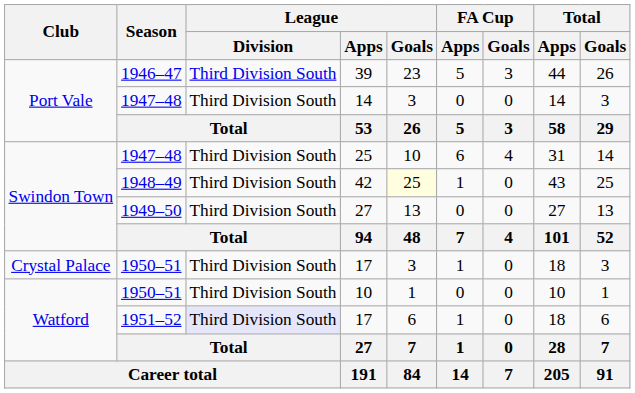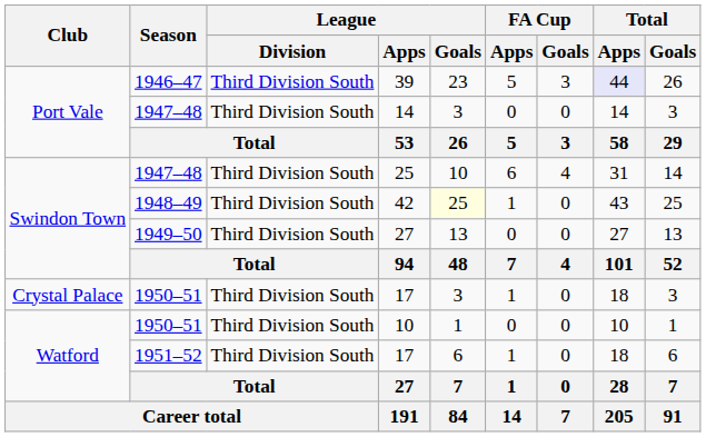39 | Total / Apps: no background -> lavender background
1951–52 / 17 | League / Division: lavender background -> no background
